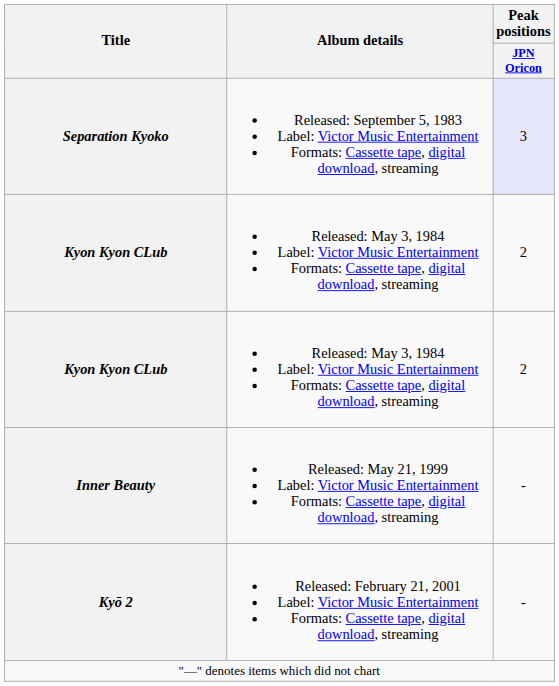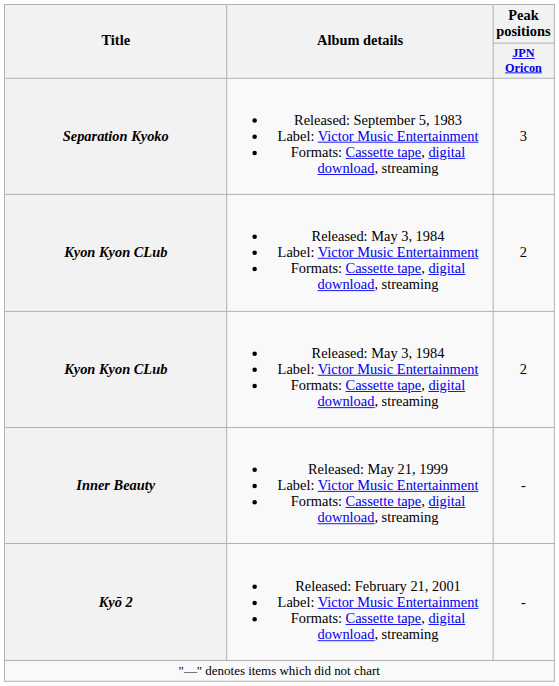Separation Kyoko | Peak positions / JPN Oricon: lavender background -> no background
